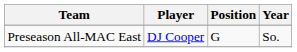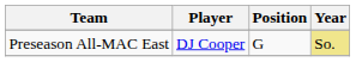row 2 | Year: no background -> khaki background
